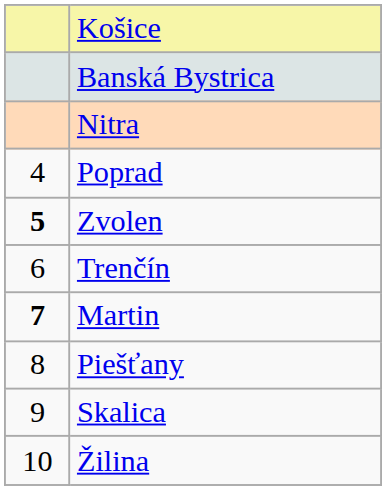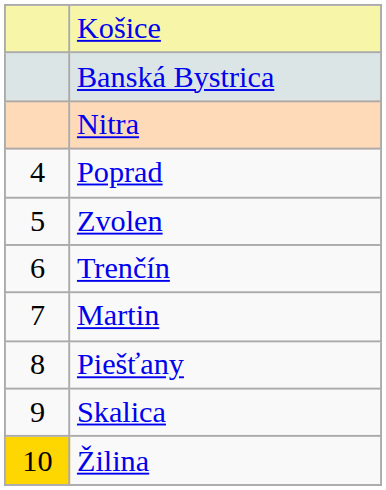Zvolen | column 1: bold -> normal
Martin | column 1: bold -> normal
Žilina | column 1: no background -> gold background
